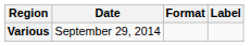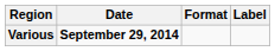Various | Date: normal -> bold
